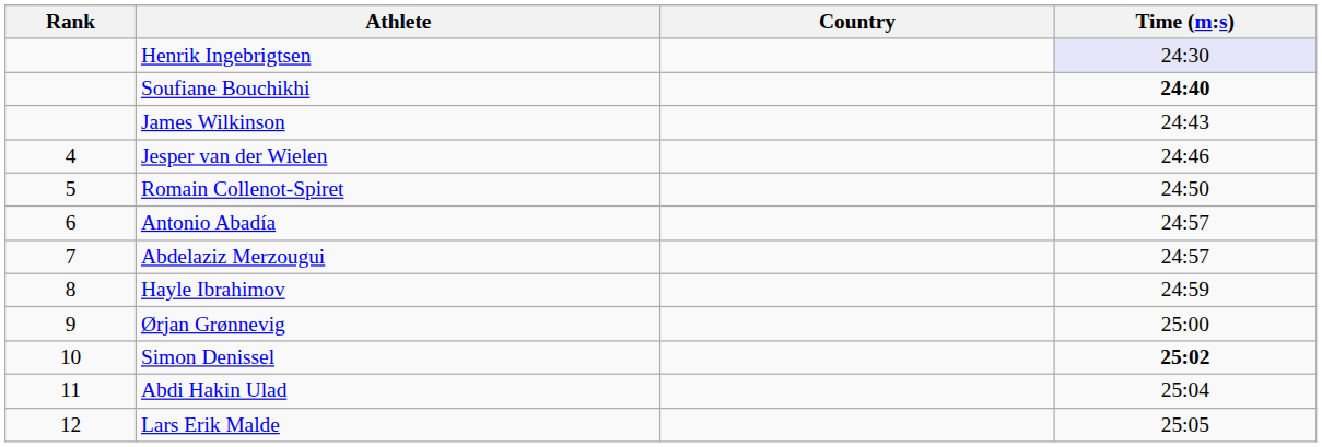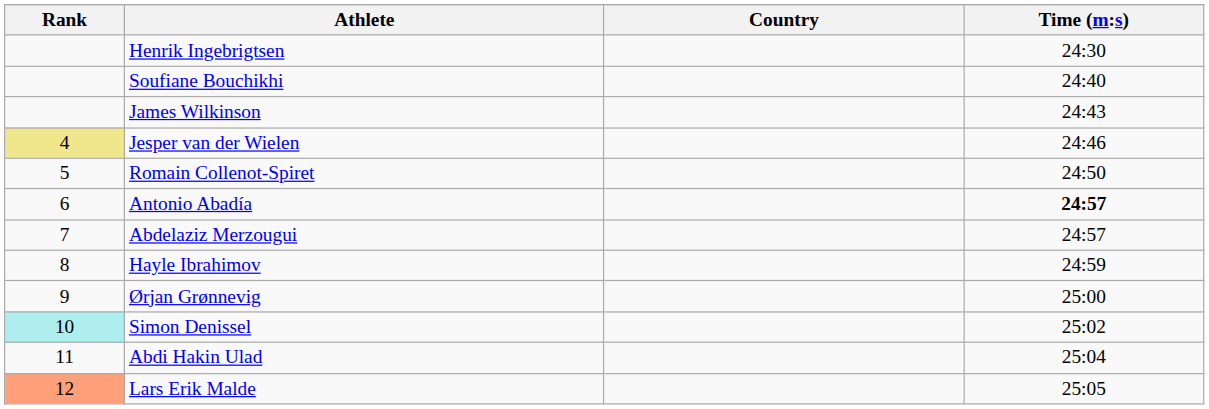Henrik Ingebrigtsen | Time (m:s): lavender background -> no background
Soufiane Bouchikhi | Time (m:s): bold -> normal
Jesper van der Wielen | Rank: no background -> khaki background
Antonio Abadía | Time (m:s): normal -> bold
Simon Denissel | Rank: no background -> paleturquoise background
Simon Denissel | Time (m:s): bold -> normal
Lars Erik Malde | Rank: no background -> lightsalmon background
